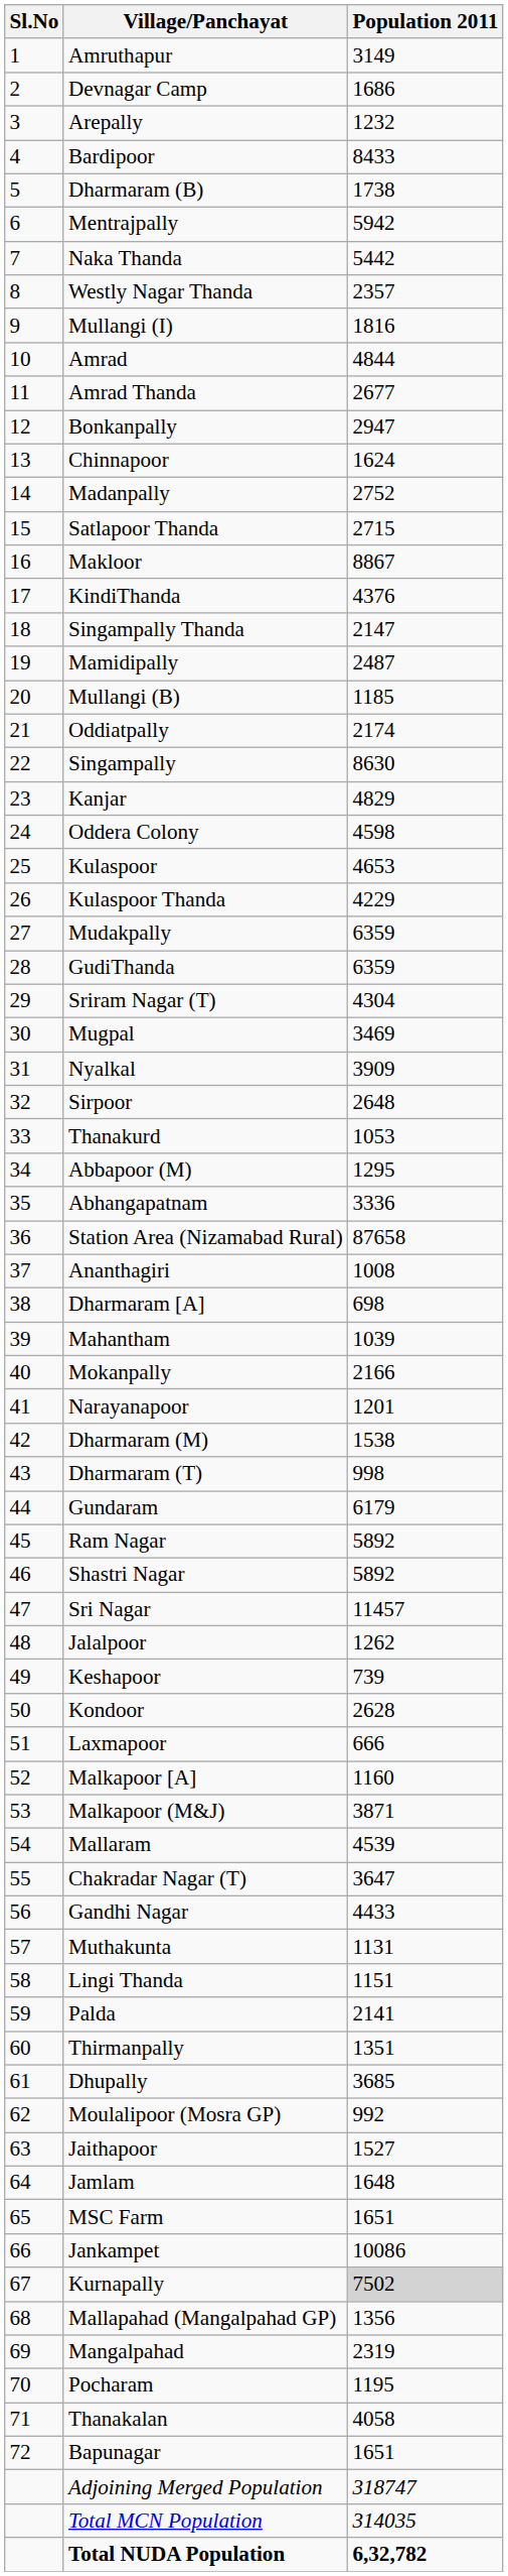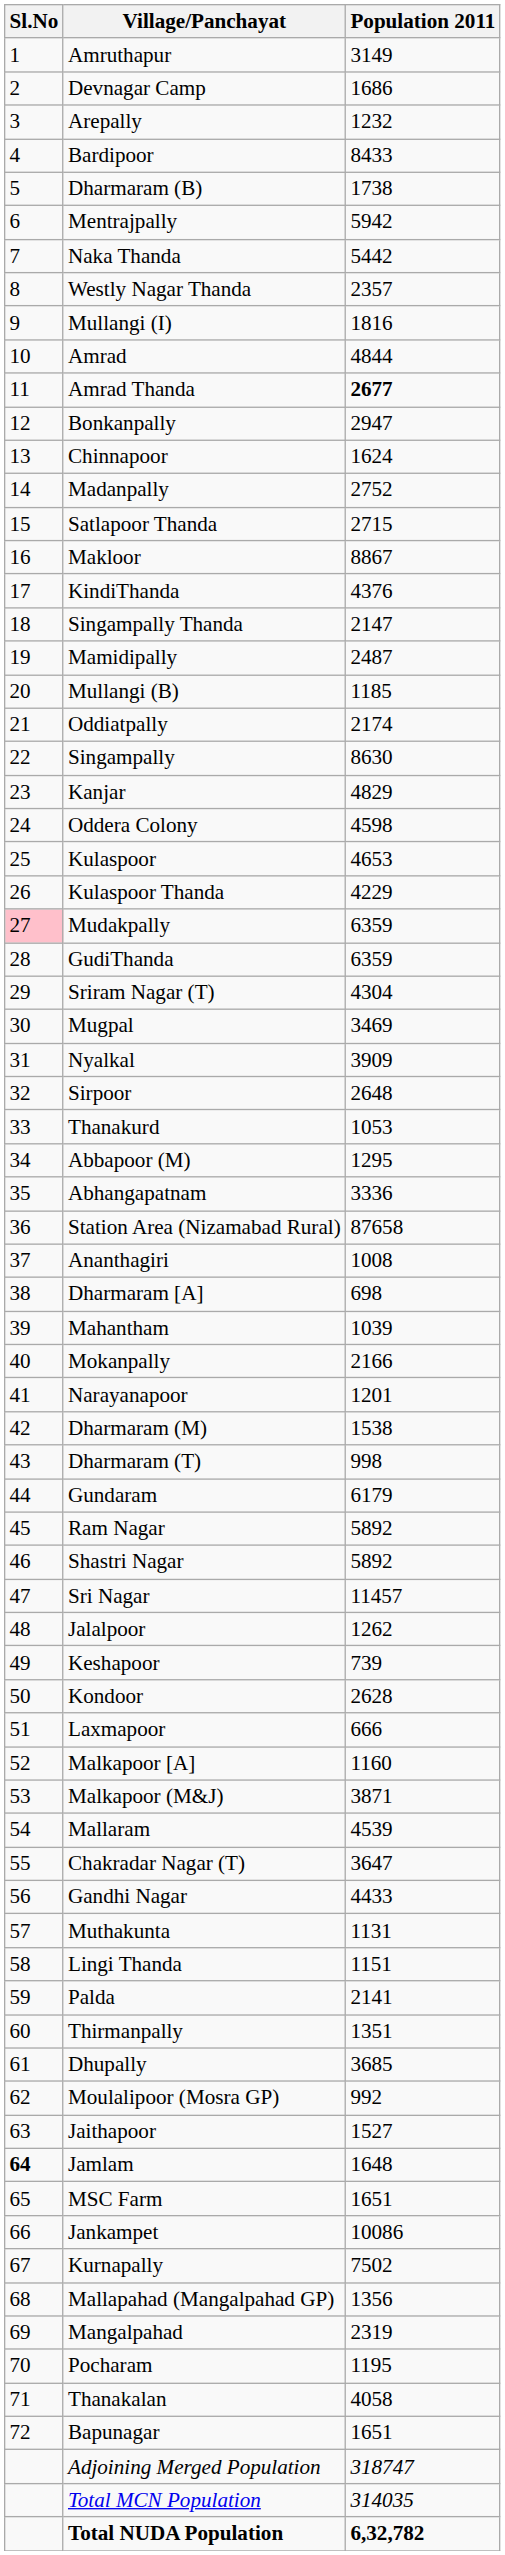Amrad Thanda | Population 2011: normal -> bold
Mudakpally | Sl.No: no background -> pink background
Jamlam | Sl.No: normal -> bold
Kurnapally | Population 2011: lightgrey background -> no background
